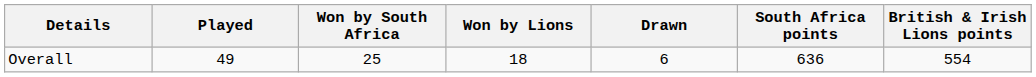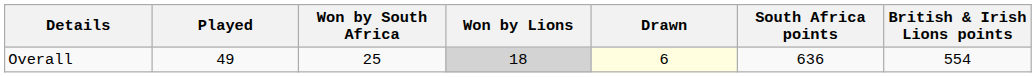row 2 | Won by Lions: no background -> lightgrey background
row 2 | Drawn: no background -> lightyellow background
